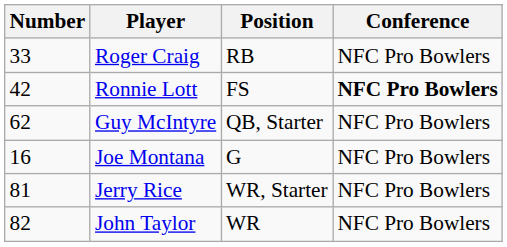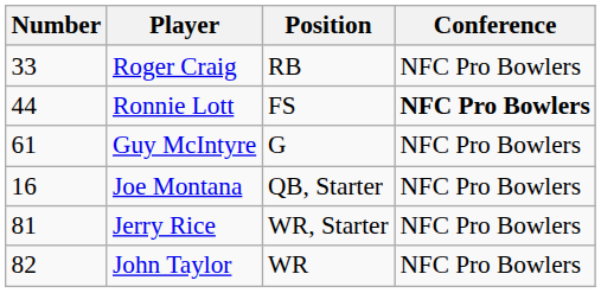Ronnie Lott | Number: 42 -> 44
Guy McIntyre | Number: 62 -> 61
Guy McIntyre | Position: QB, Starter -> G
Joe Montana | Position: G -> QB, Starter
